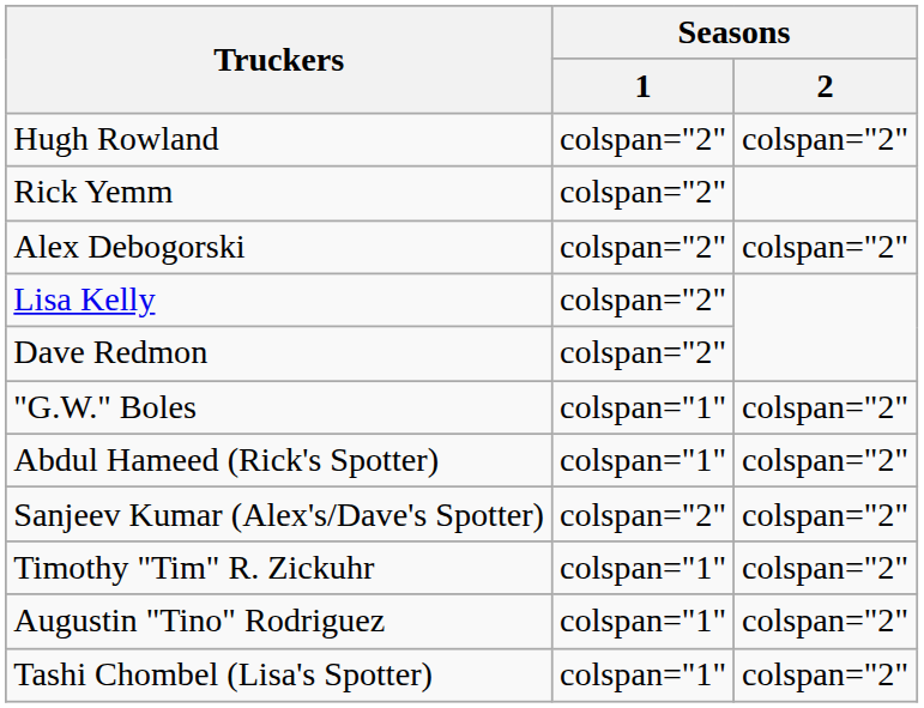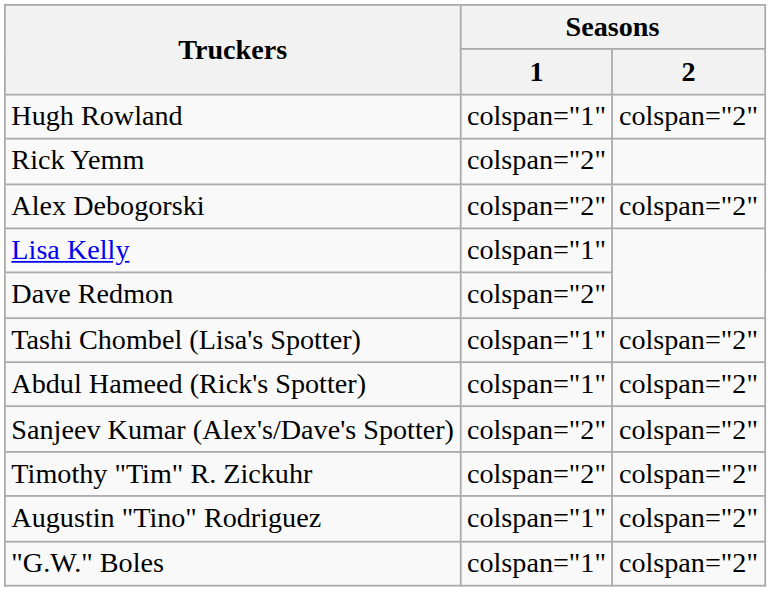Hugh Rowland | Seasons / 1: colspan="2" -> colspan="1"
Lisa Kelly | Seasons / 1: colspan="2" -> colspan="1"
rows swapped: Tashi Chombel (Lisa's Spotter) <-> "G.W." Boles
Timothy "Tim" R. Zickuhr | Seasons / 1: colspan="1" -> colspan="2"
